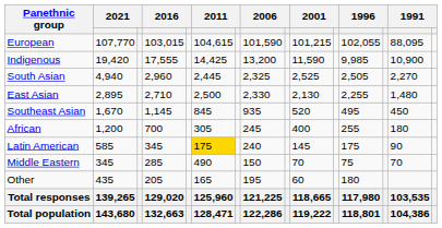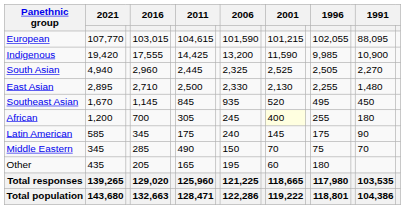African | column 10: no background -> lightyellow background
Latin American | column 6: gold background -> no background
